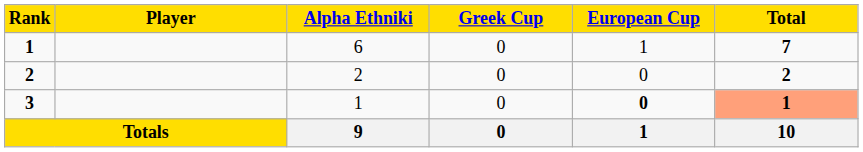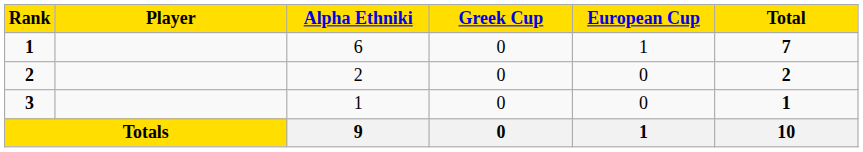3 | European Cup: bold -> normal
3 | Total: lightsalmon background -> no background
